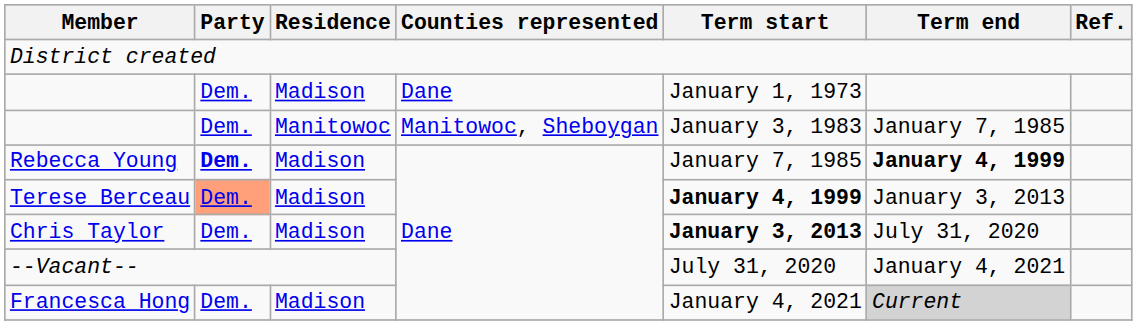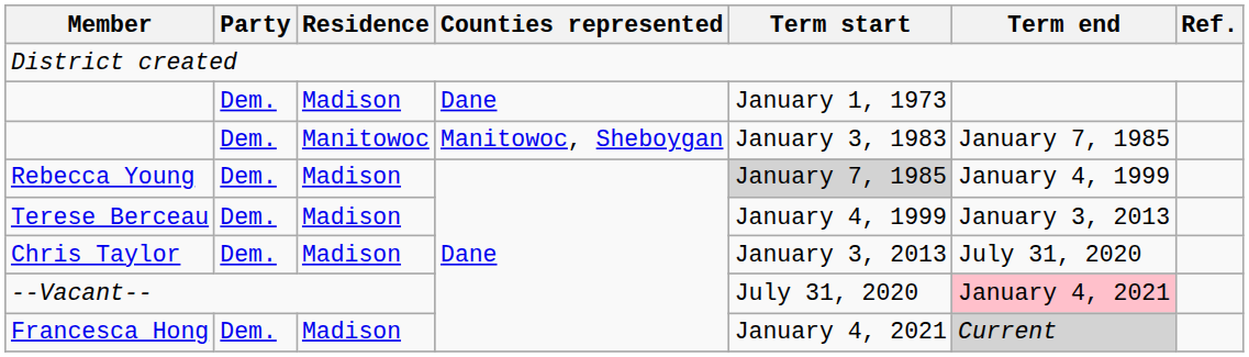Rebecca Young | Party: bold -> normal
Rebecca Young | Term start: no background -> lightgrey background
Rebecca Young | Term end: bold -> normal
Terese Berceau | Party: lightsalmon background -> no background
Terese Berceau | Term start: bold -> normal
Chris Taylor | Term start: bold -> normal
--Vacant-- | Term end: no background -> pink background
